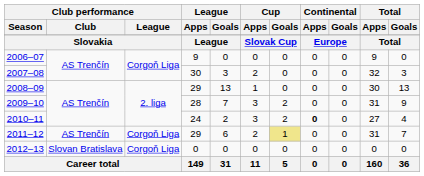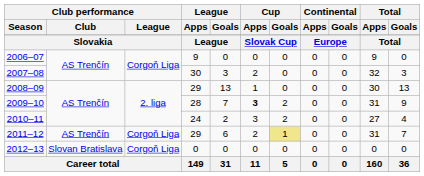2009–10 | Cup / Apps: normal -> bold
2010–11 | Continental / Apps: bold -> normal
